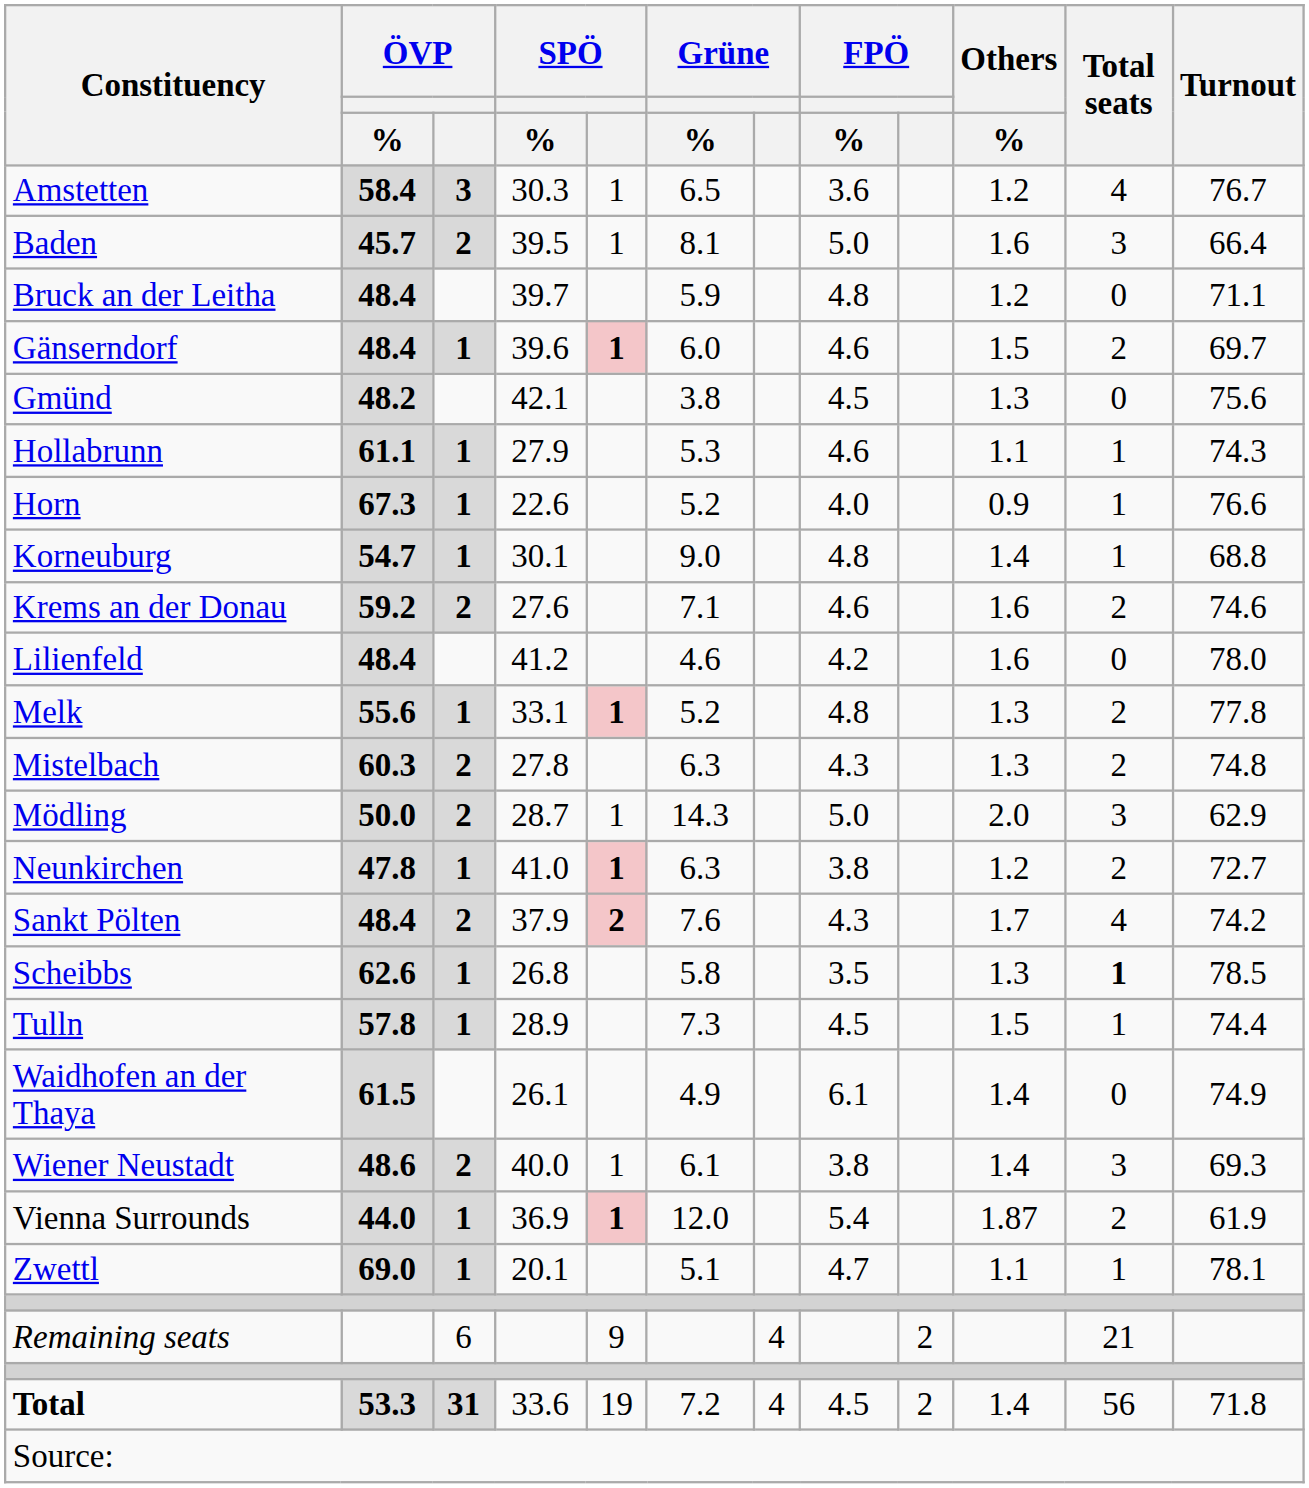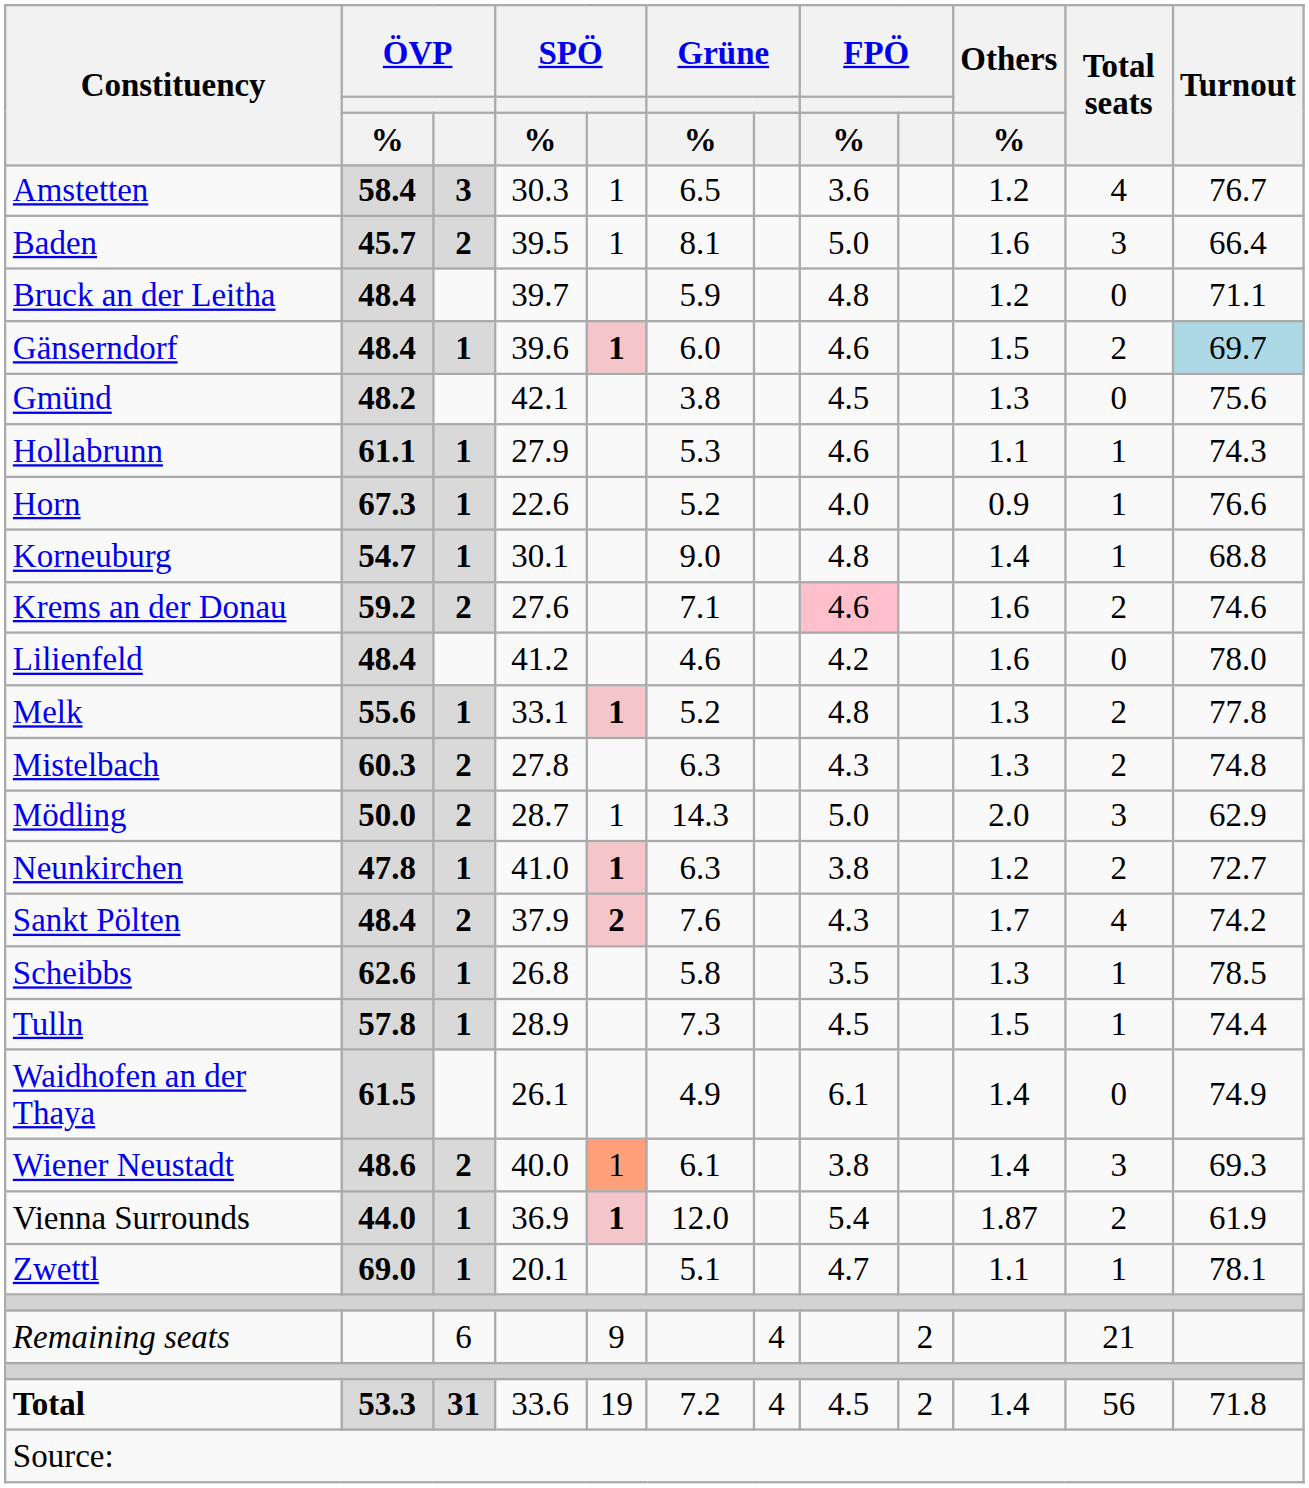Gänserndorf | Turnout: no background -> lightblue background
Krems an der Donau | FPÖ / %: no background -> pink background
Scheibbs | Total seats: bold -> normal
Wiener Neustadt | SPÖ: no background -> lightsalmon background
